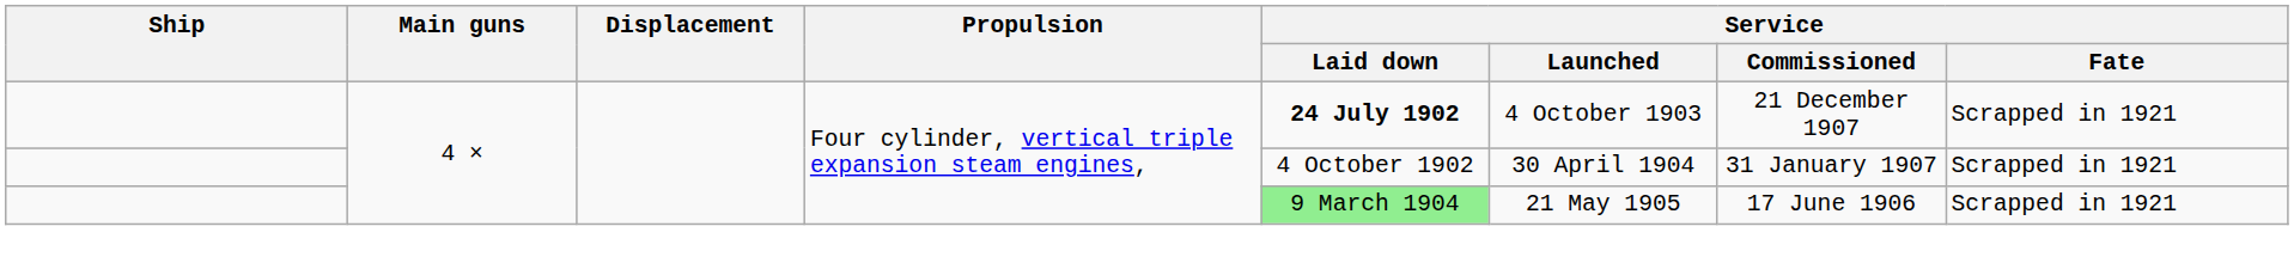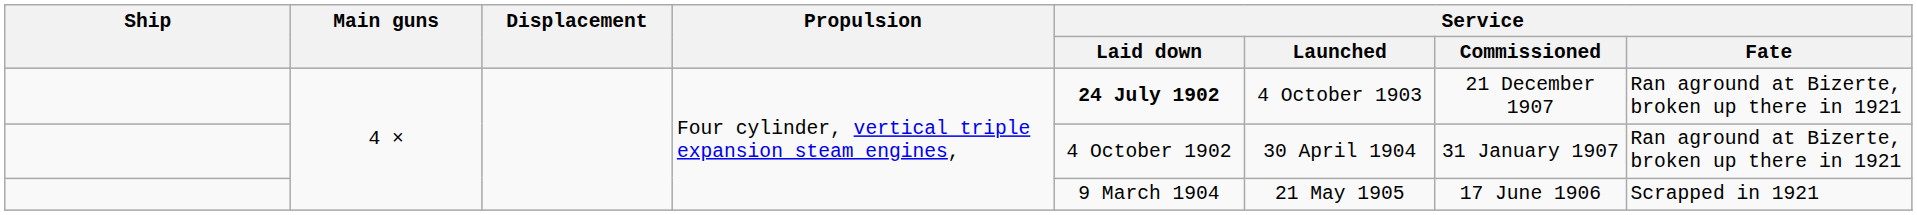row 3 | Service / Fate: Scrapped in 1921 -> Ran aground at Bizerte, broken up there in 1921
row 4 | Service / Fate: Scrapped in 1921 -> Ran aground at Bizerte, broken up there in 1921
row 5 | Service / Laid down: lightgreen background -> no background
